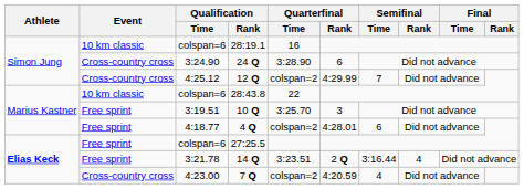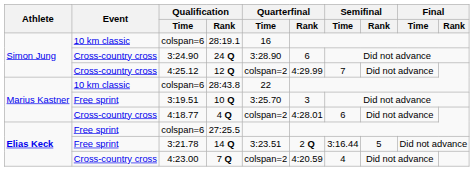4 Q | Event: Free sprint -> Cross-country cross
14 Q | Semifinal / Rank: 4 -> 5
